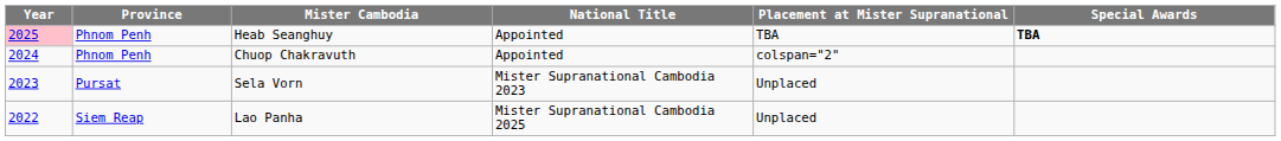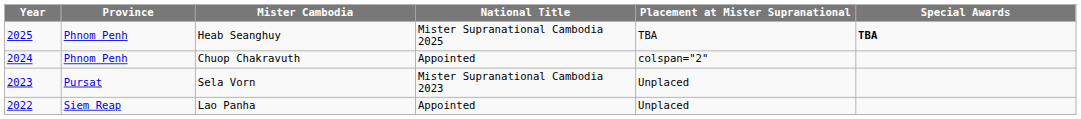Heab Seanghuy | Year: pink background -> no background
Heab Seanghuy | National Title: Appointed -> Mister Supranational Cambodia 2025
Lao Panha | National Title: Mister Supranational Cambodia 2025 -> Appointed
